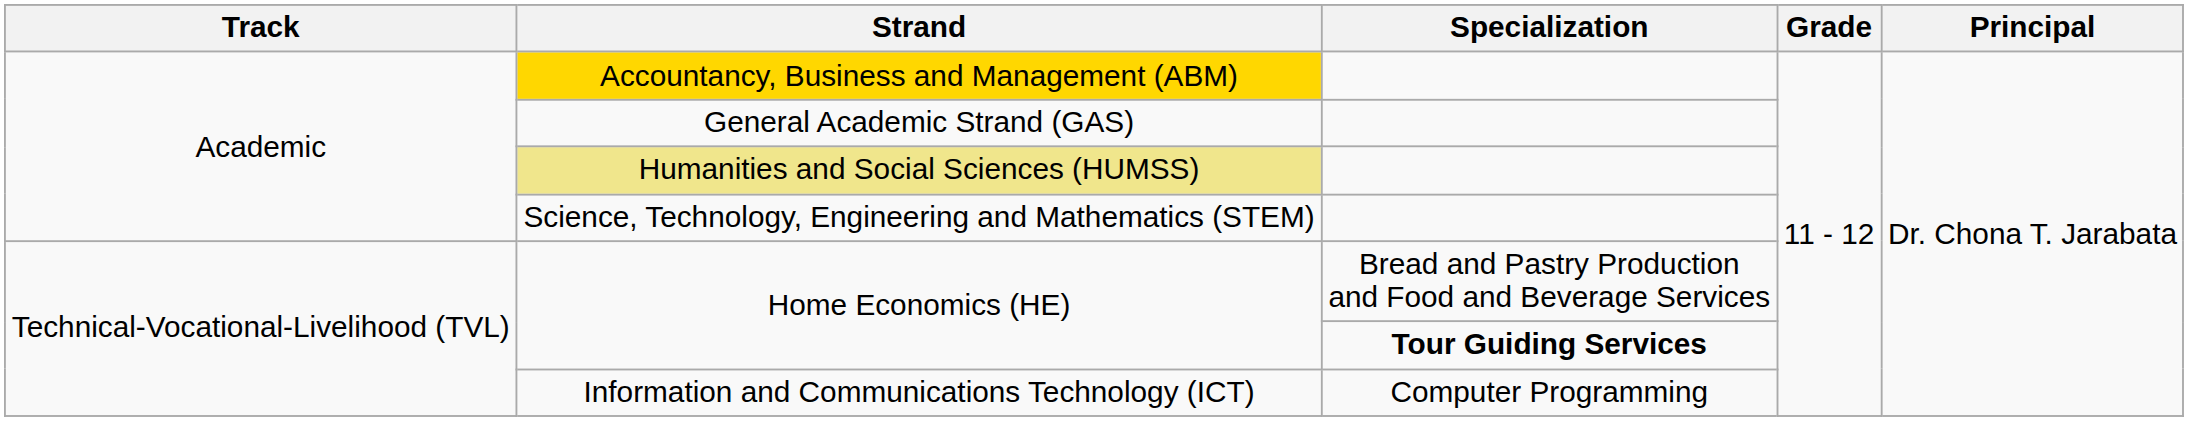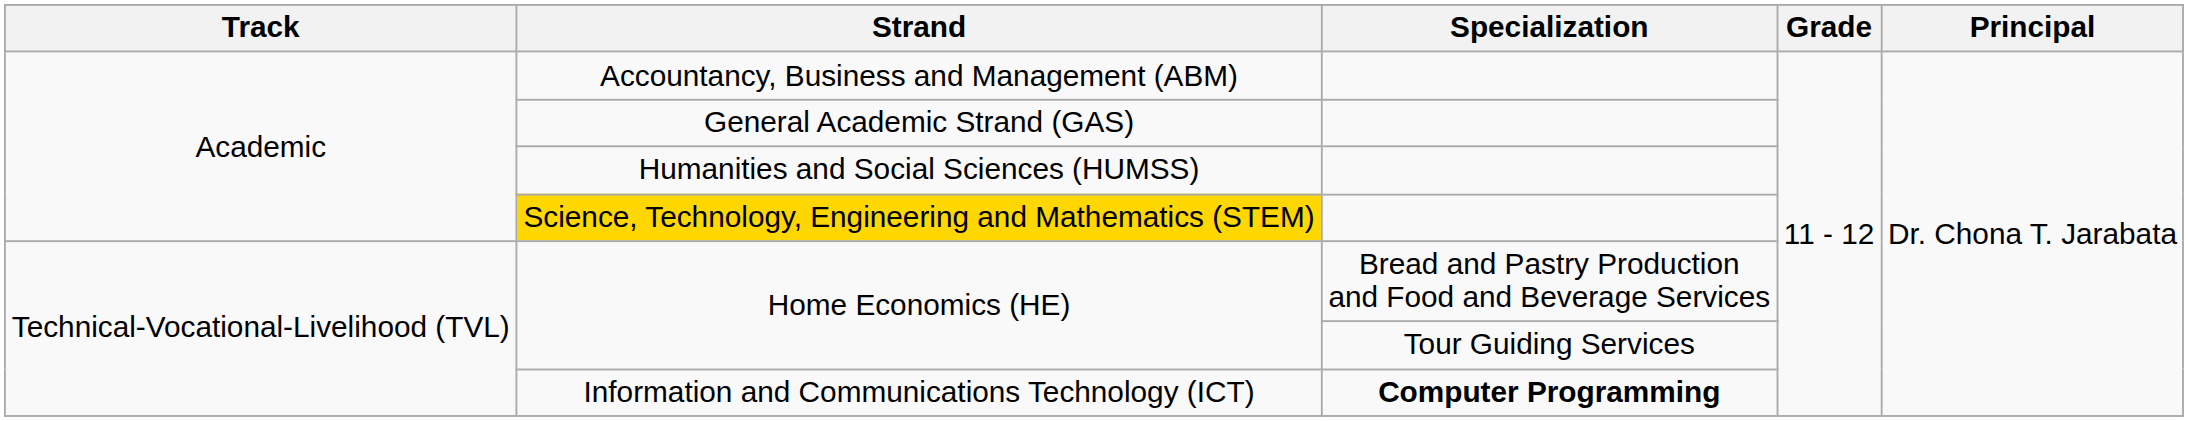Accountancy, Business and Management (ABM) | Strand: gold background -> no background
Humanities and Social Sciences (HUMSS) | Strand: khaki background -> no background
Science, Technology, Engineering and Mathematics (STEM) | Strand: no background -> gold background
Home Economics (HE) / Tour Guiding Services | Specialization: bold -> normal
Information and Communications Technology (ICT) | Specialization: normal -> bold
